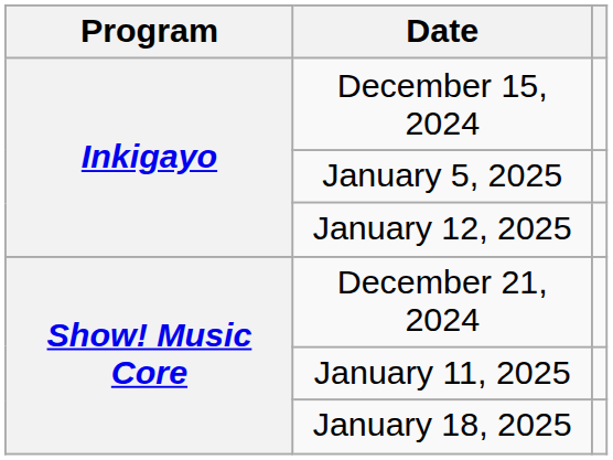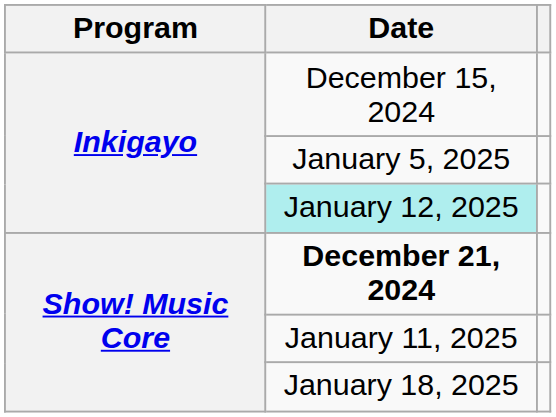January 12, 2025 | Date: no background -> paleturquoise background
December 21, 2024 | Date: normal -> bold
